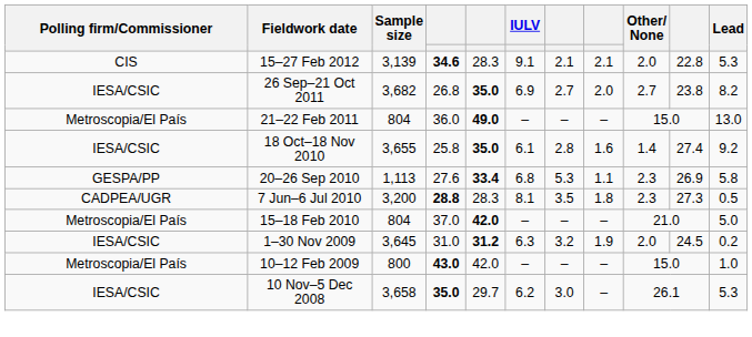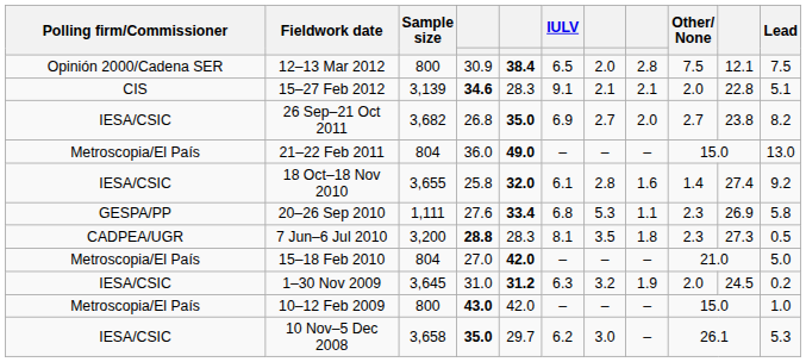+ row: Opinión 2000/Cadena SER | 12–13 Mar 2012 | 800 | 30.9 | 38.4 | 6.5 | 2.0 | 2.8 | 7.5 | 12.1 | 7.5
15–27 Feb 2012 | Lead: 5.3 -> 5.1
18 Oct–18 Nov 2010 | column 5: 35.0 -> 32.0
20–26 Sep 2010 | Sample size: 1,113 -> 1,111
15–18 Feb 2010 | column 4: 37.0 -> 27.0
